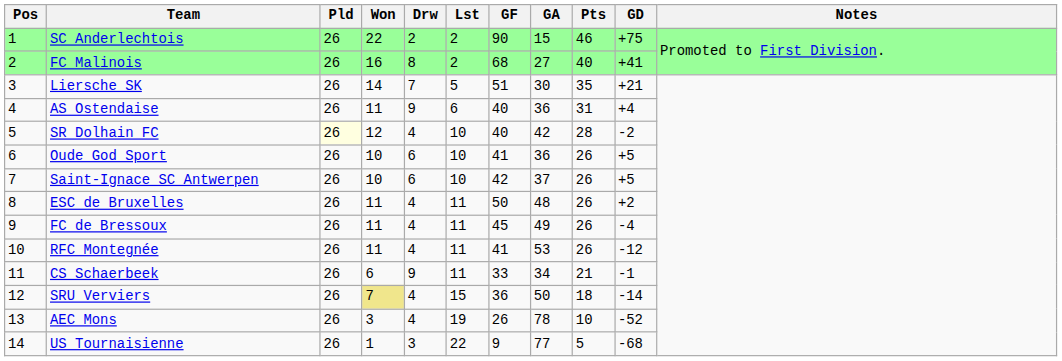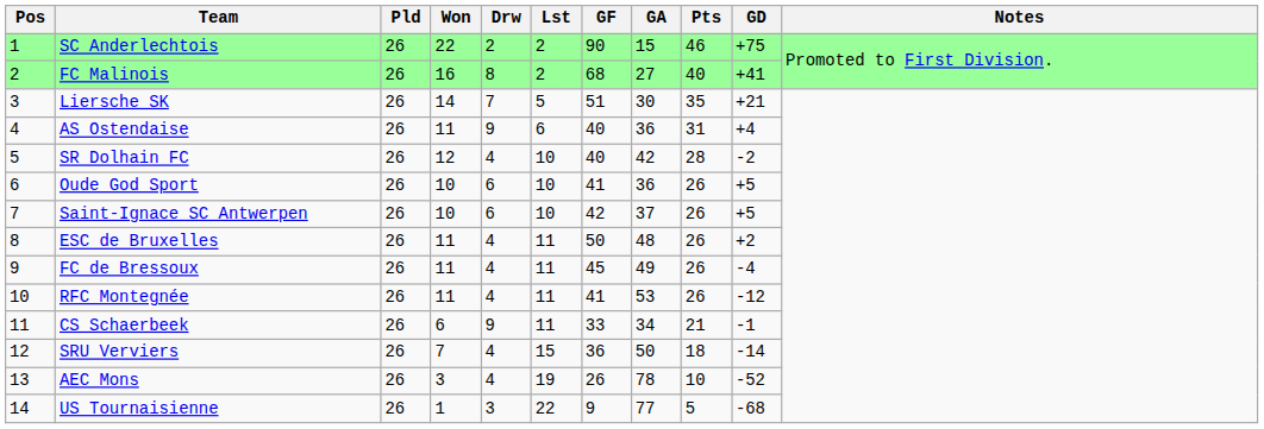SR Dolhain FC | Pld: lightyellow background -> no background
SRU Verviers | Won: khaki background -> no background
